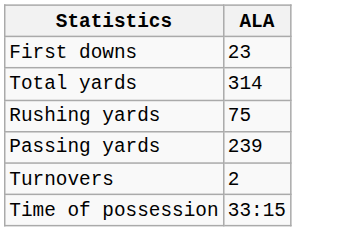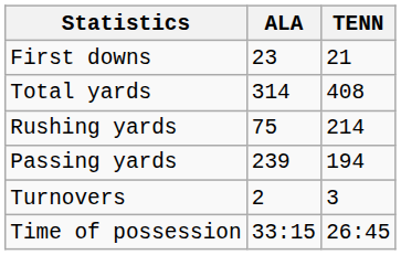+ column: TENN | 21 | 408 | 214 | 194 | 3 | 26:45
